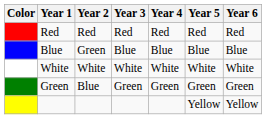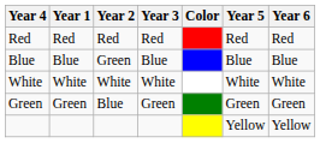columns swapped: Color <-> Year 4
